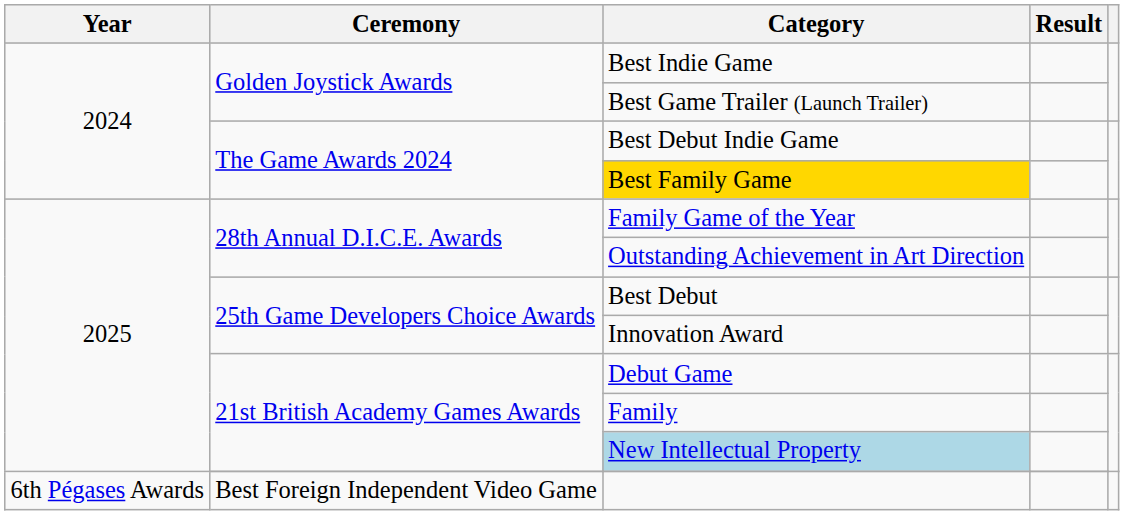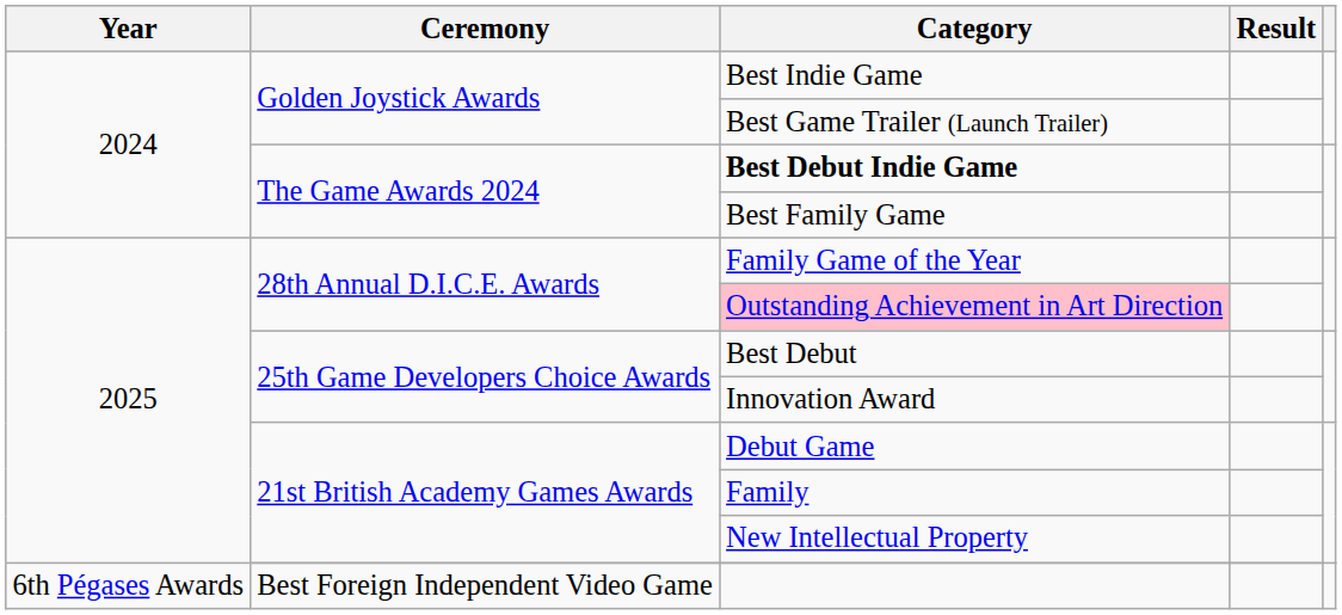Best Debut Indie Game | Category: normal -> bold
Best Family Game | Category: gold background -> no background
Outstanding Achievement in Art Direction | Category: no background -> pink background
New Intellectual Property | Category: lightblue background -> no background
